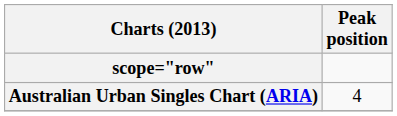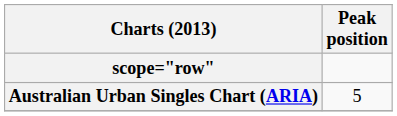Australian Urban Singles Chart (ARIA) | Peak position: 4 -> 5
